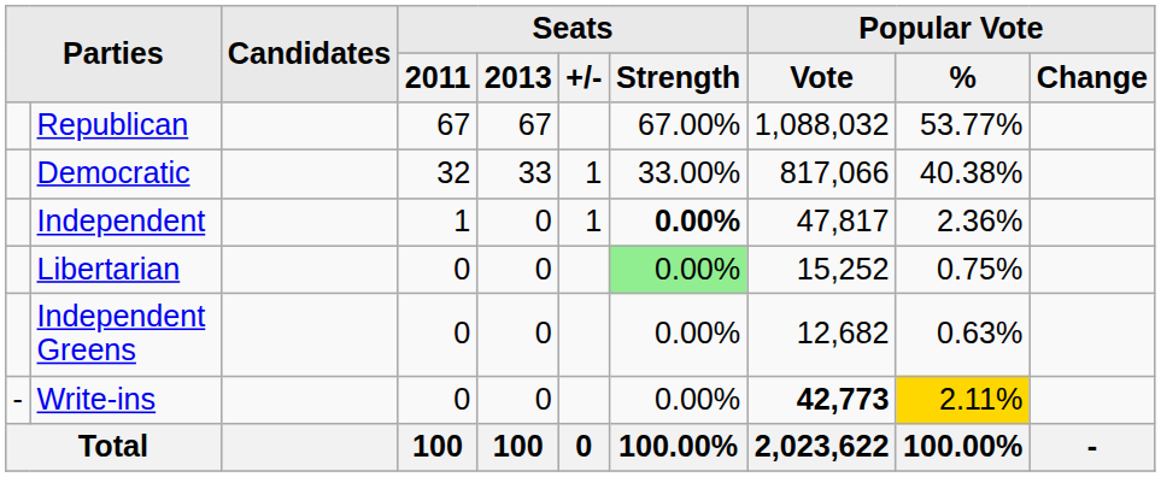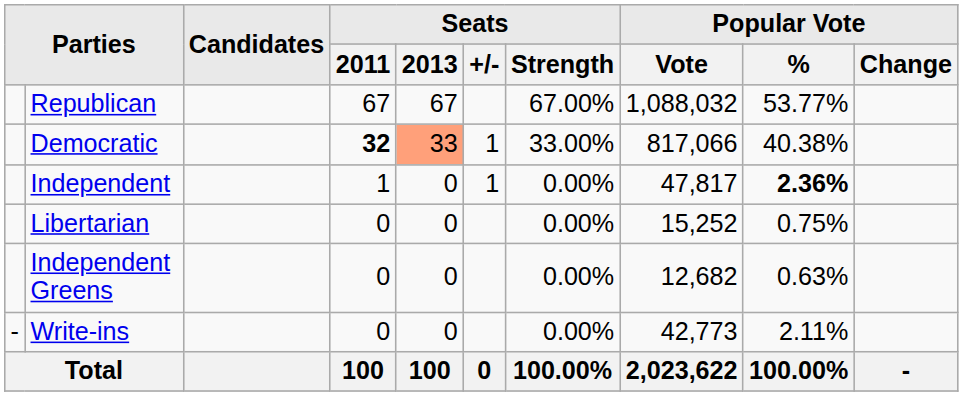Democratic | Seats / 2011: normal -> bold
Democratic | Seats / 2013: no background -> lightsalmon background
Independent | Seats / Strength: bold -> normal
Independent | Popular Vote / %: normal -> bold
Libertarian | Seats / Strength: lightgreen background -> no background
Write-ins | Popular Vote / Vote: bold -> normal
Write-ins | Popular Vote / %: gold background -> no background
